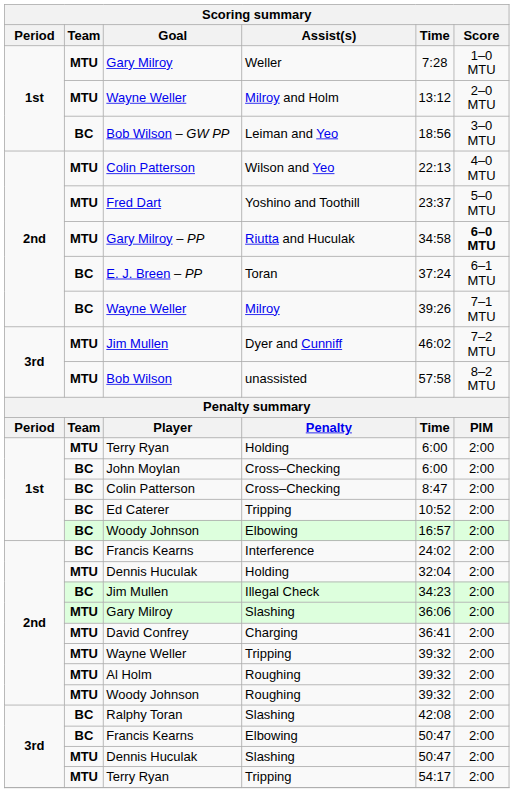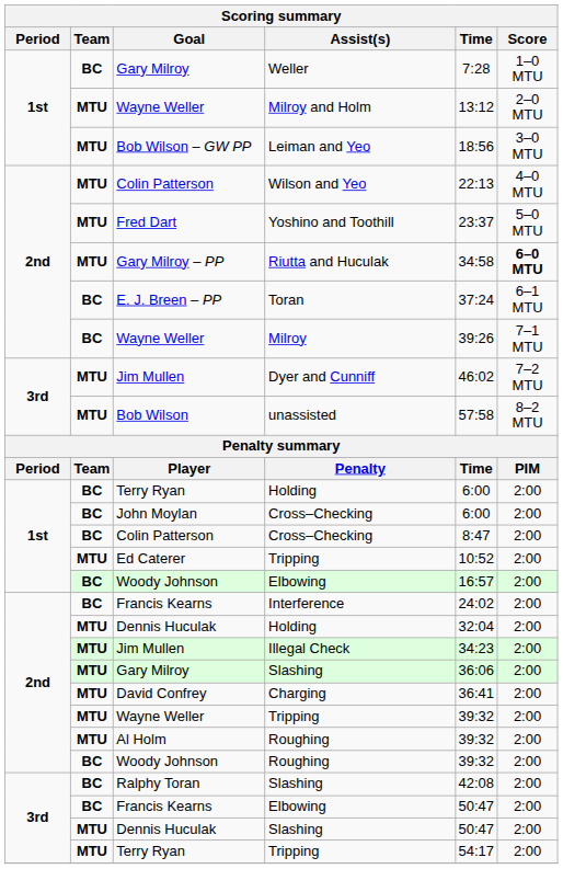Weller | Team: MTU -> BC
Leiman and Yeo | Team: BC -> MTU
Terry Ryan / Holding | Team: MTU -> BC
Ed Caterer / Tripping | Team: BC -> MTU
Illegal Check | Team: BC -> MTU
Woody Johnson / Roughing | Team: MTU -> BC
